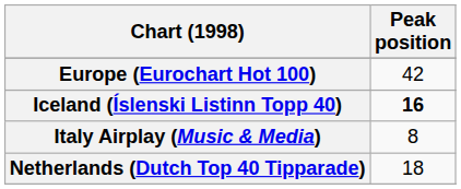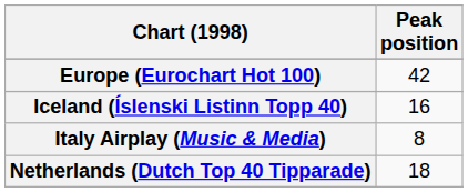Iceland (Íslenski Listinn Topp 40) | Peak position: bold -> normal
